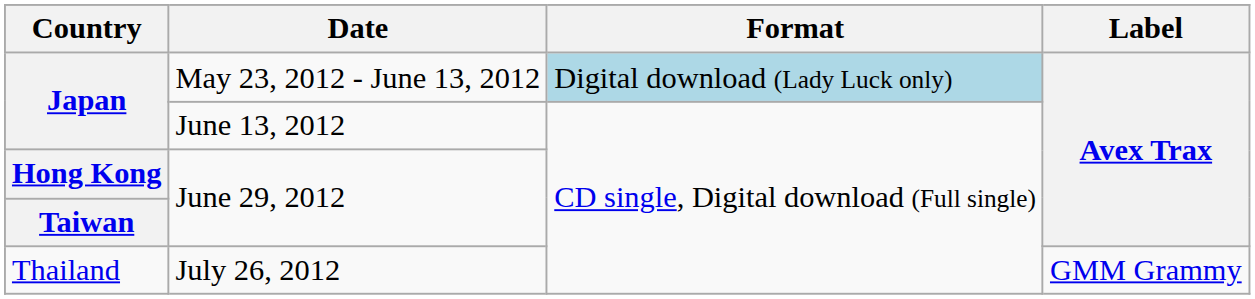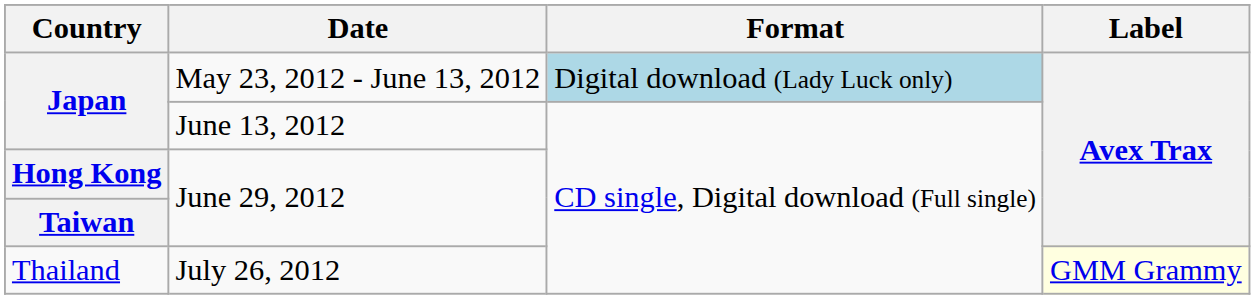July 26, 2012 | Label: no background -> lightyellow background
